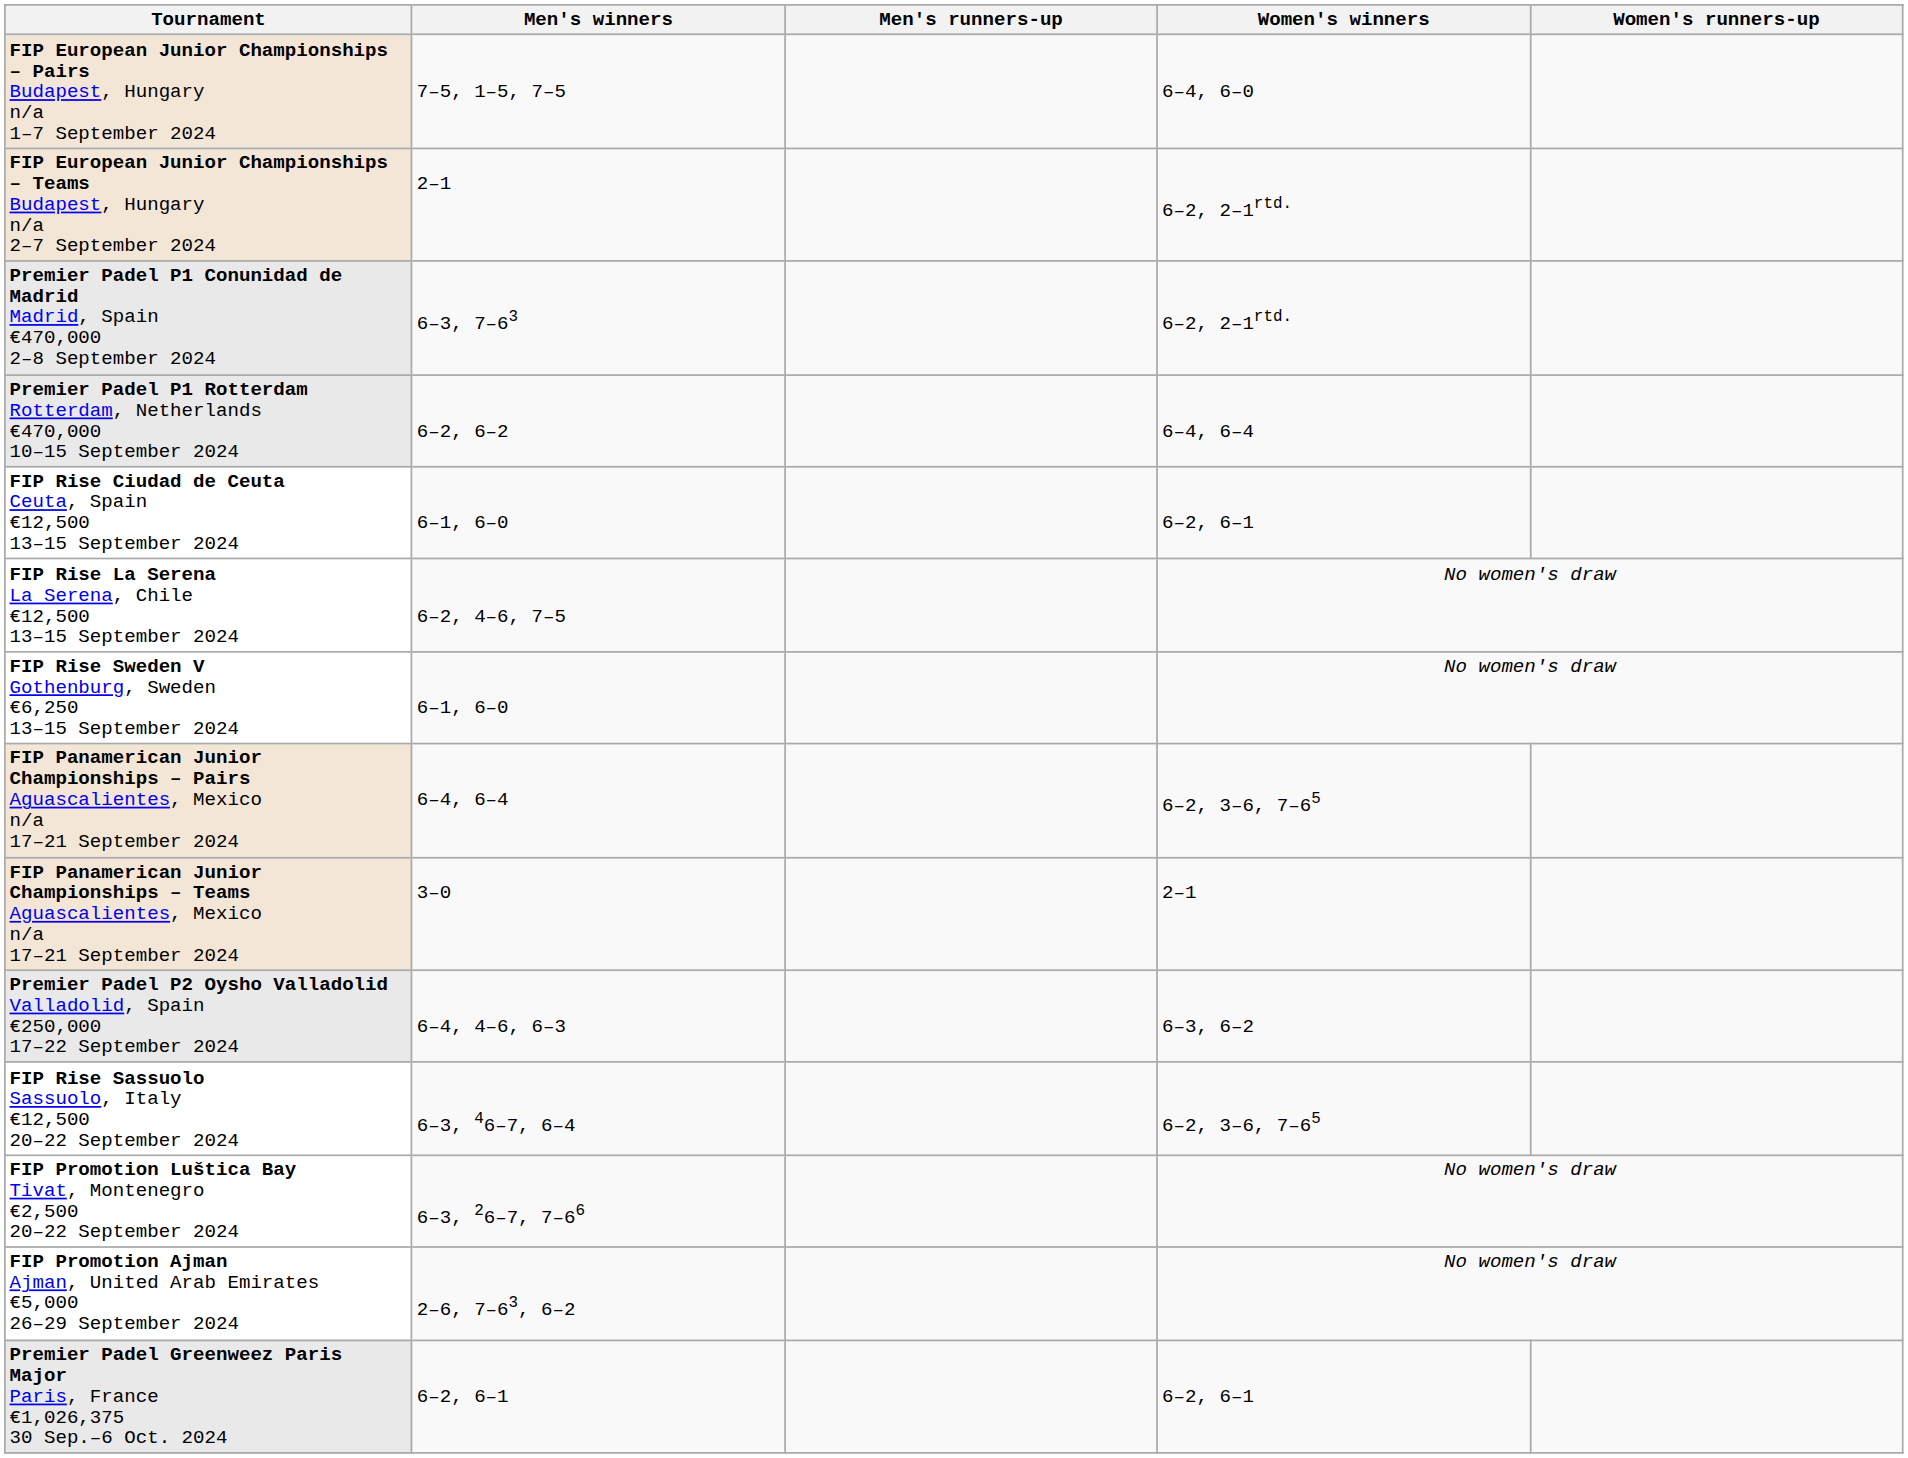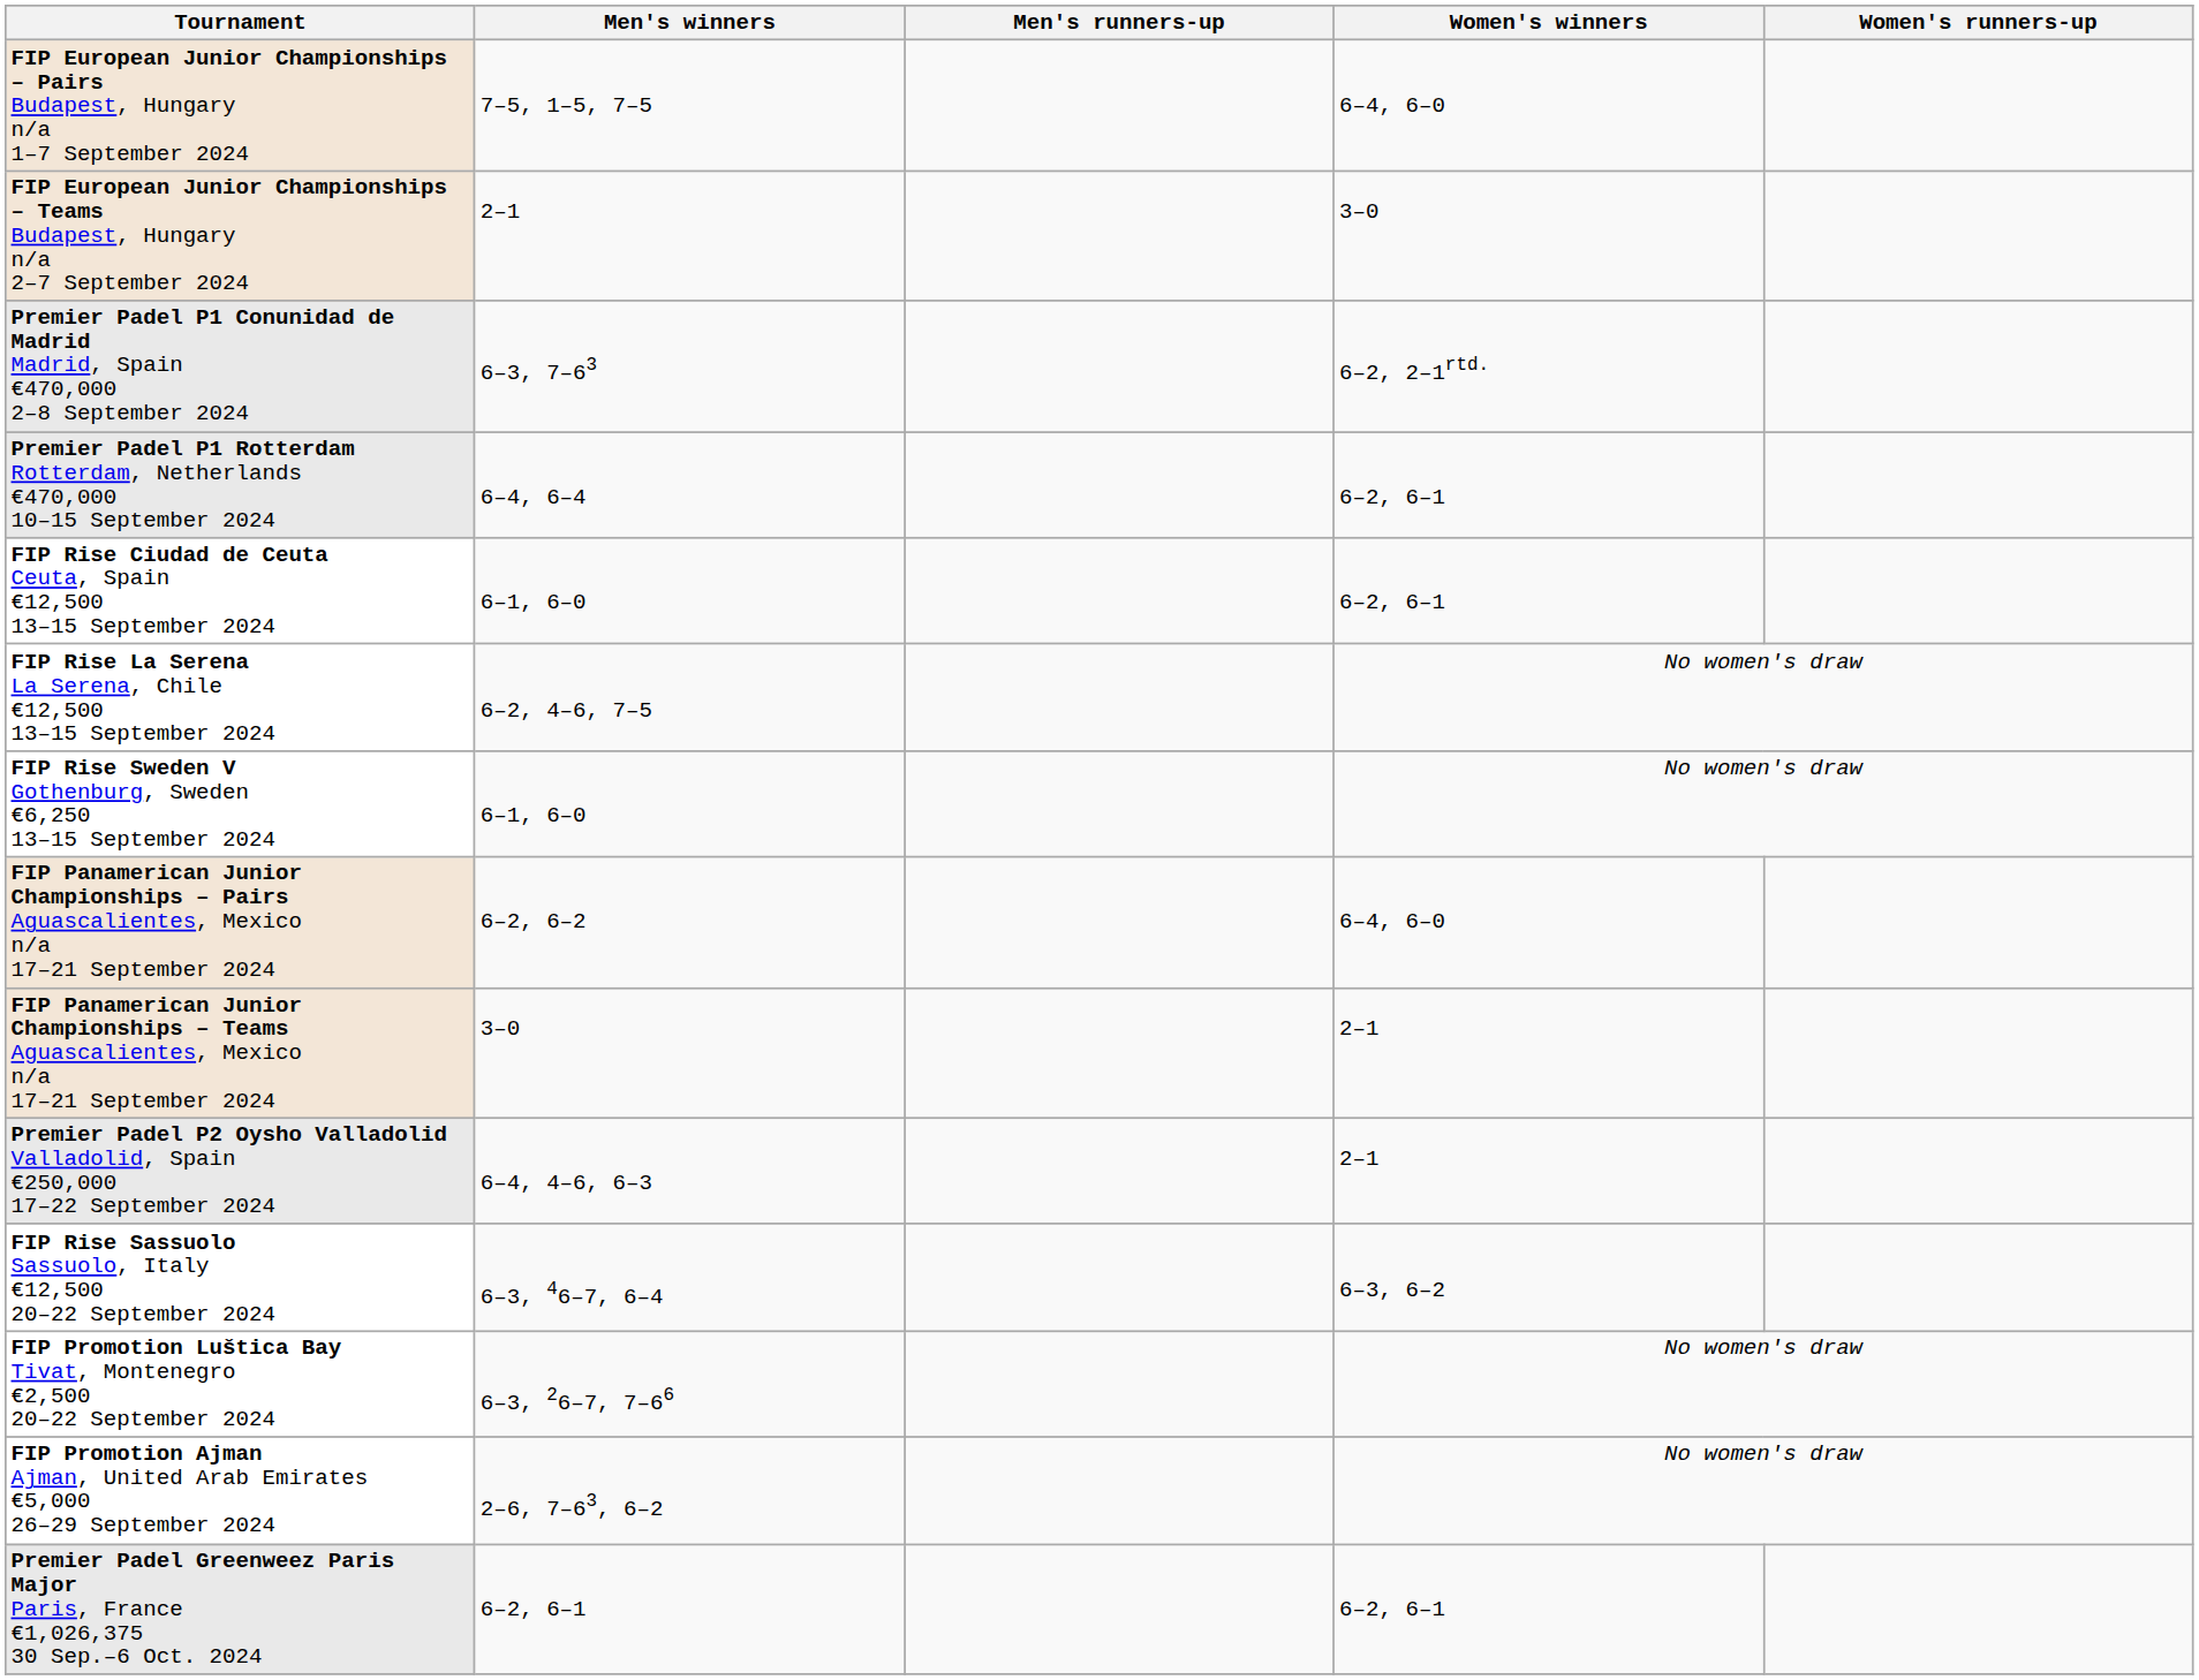row 3 | Women's winners: 6–2, 2–1rtd. -> 3–0
row 5 | Men's winners: 6–2, 6–2 -> 6–4, 6–4
row 5 | Women's winners: 6–4, 6–4 -> 6–2, 6–1
row 9 | Men's winners: 6–4, 6–4 -> 6–2, 6–2
row 9 | Women's winners: 6–2, 3–6, 7–65 -> 6–4, 6–0
row 11 | Women's winners: 6–3, 6–2 -> 2–1
row 12 | Women's winners: 6–2, 3–6, 7–65 -> 6–3, 6–2
